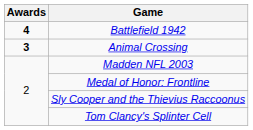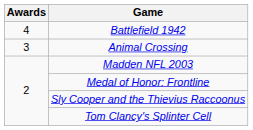Battlefield 1942 | Awards: bold -> normal
Animal Crossing | Awards: bold -> normal
